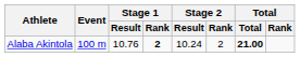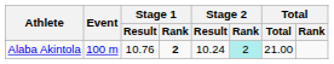Alaba Akintola | Stage 2 / Rank: no background -> paleturquoise background
Alaba Akintola | Total: bold -> normal
